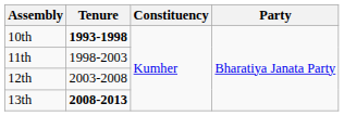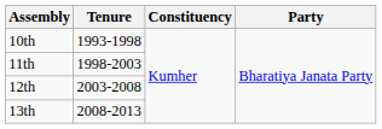10th | Tenure: bold -> normal
13th | Tenure: bold -> normal
